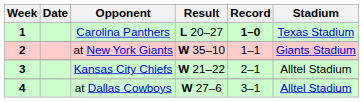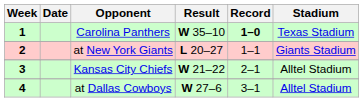Carolina Panthers | Result: L 20–27 -> W 35–10
at New York Giants | Result: W 35–10 -> L 20–27
